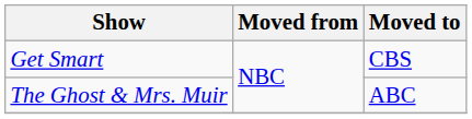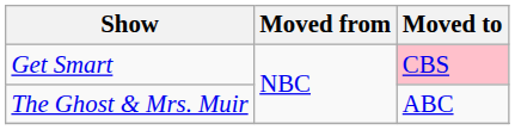Get Smart | Moved to: no background -> pink background
